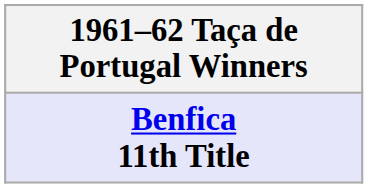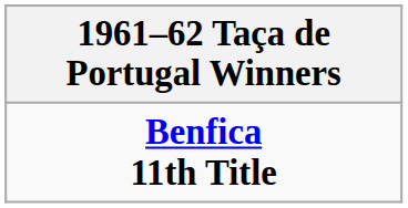row 2 | column 1: lavender background -> no background
